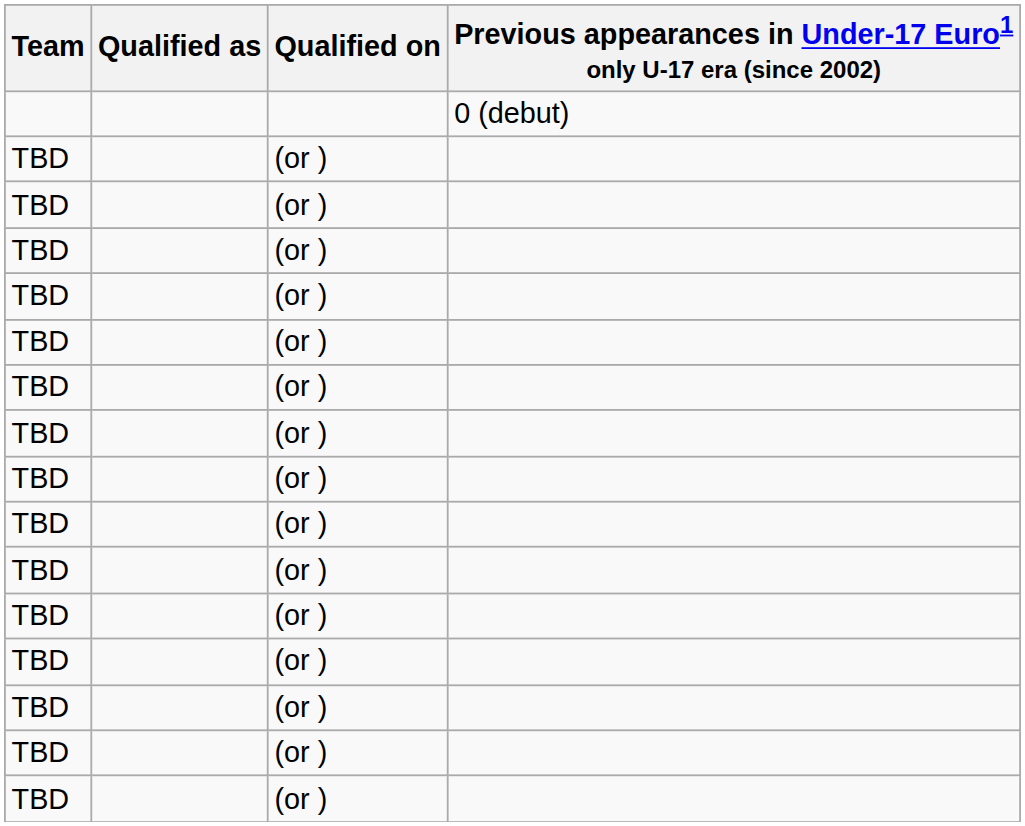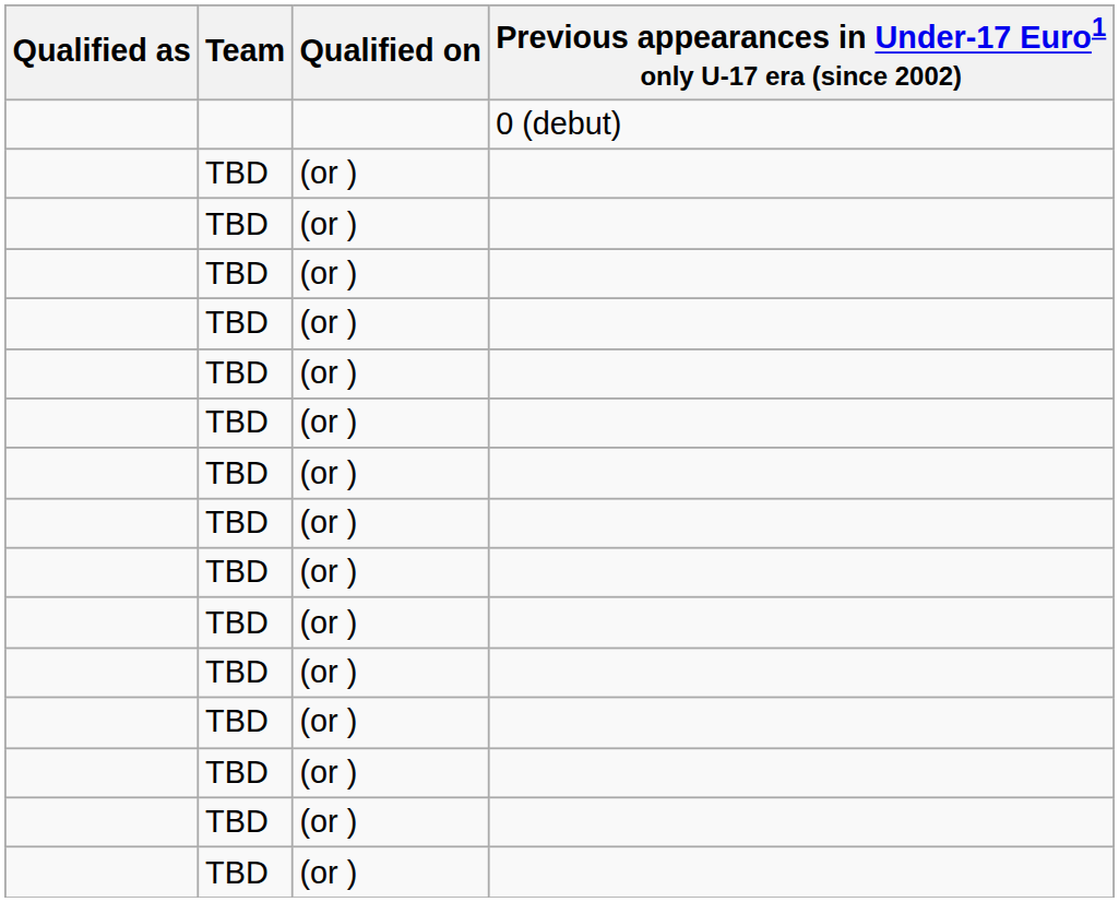columns swapped: Team <-> Qualified as
